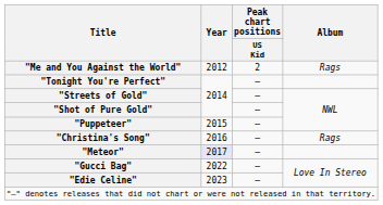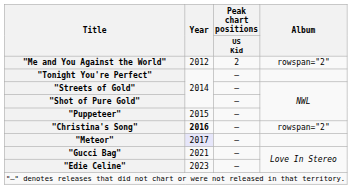"Me and You Against the World" | Album: Rags -> rowspan="2"
"Christina's Song" | Year: normal -> bold
"Christina's Song" | Album: Rags -> rowspan="2"
"Gucci Bag" | Year: 2022 -> 2021
